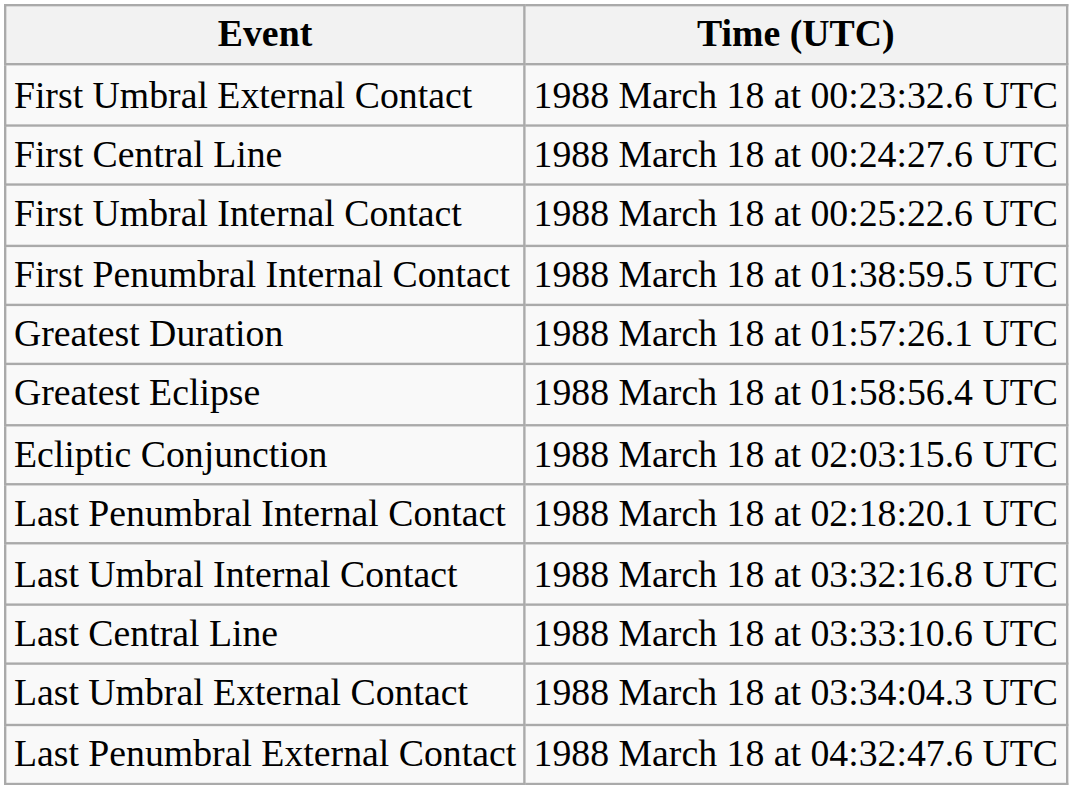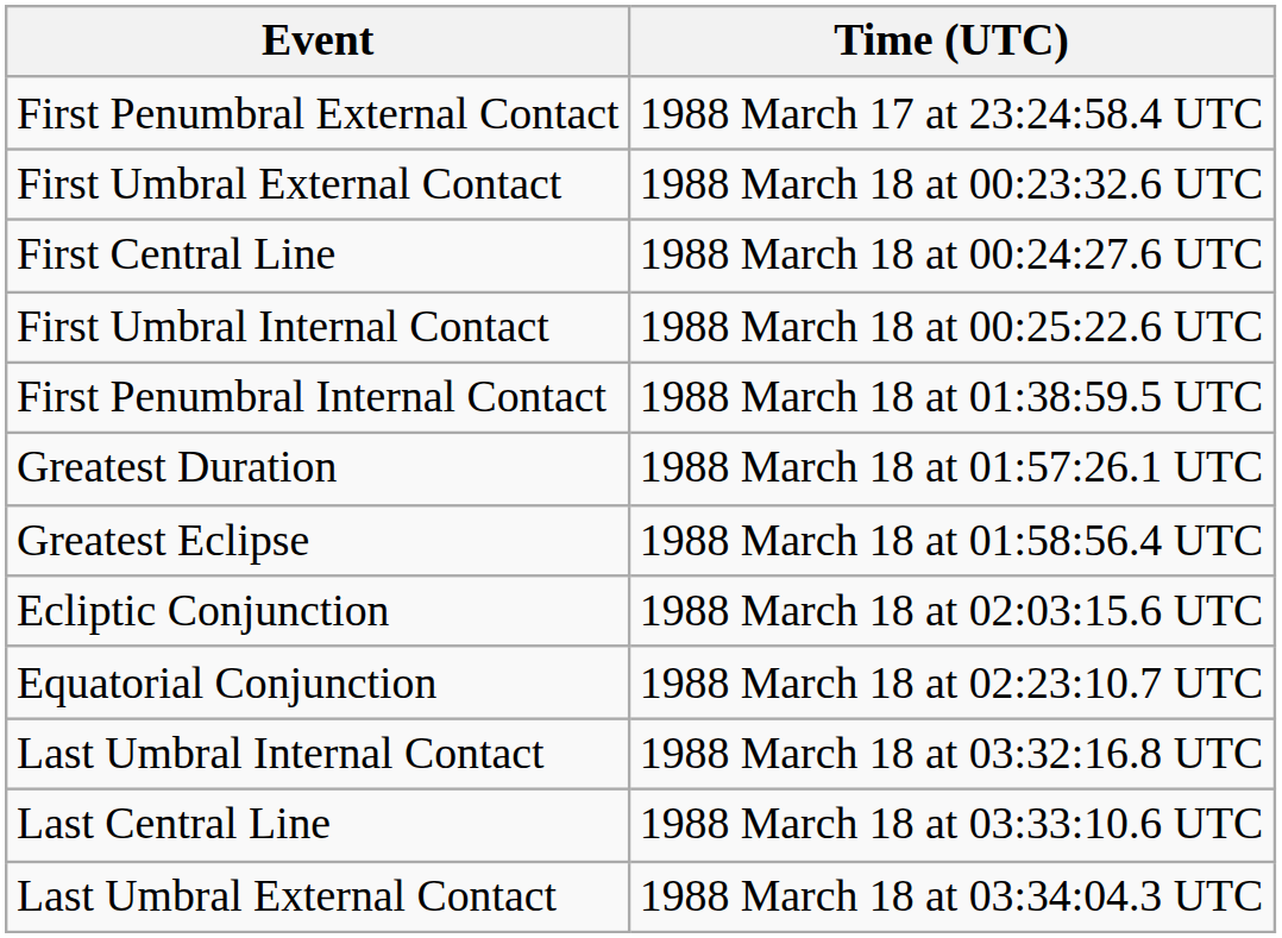+ row: First Penumbral External Contact | 1988 March 17 at 23:24:58.4 UTC
+ row: Equatorial Conjunction | 1988 March 18 at 02:23:10.7 UTC
- row: Last Penumbral Internal Contact | 1988 March 18 at 02:18:20.1 UTC
- row: Last Penumbral External Contact | 1988 March 18 at 04:32:47.6 UTC
